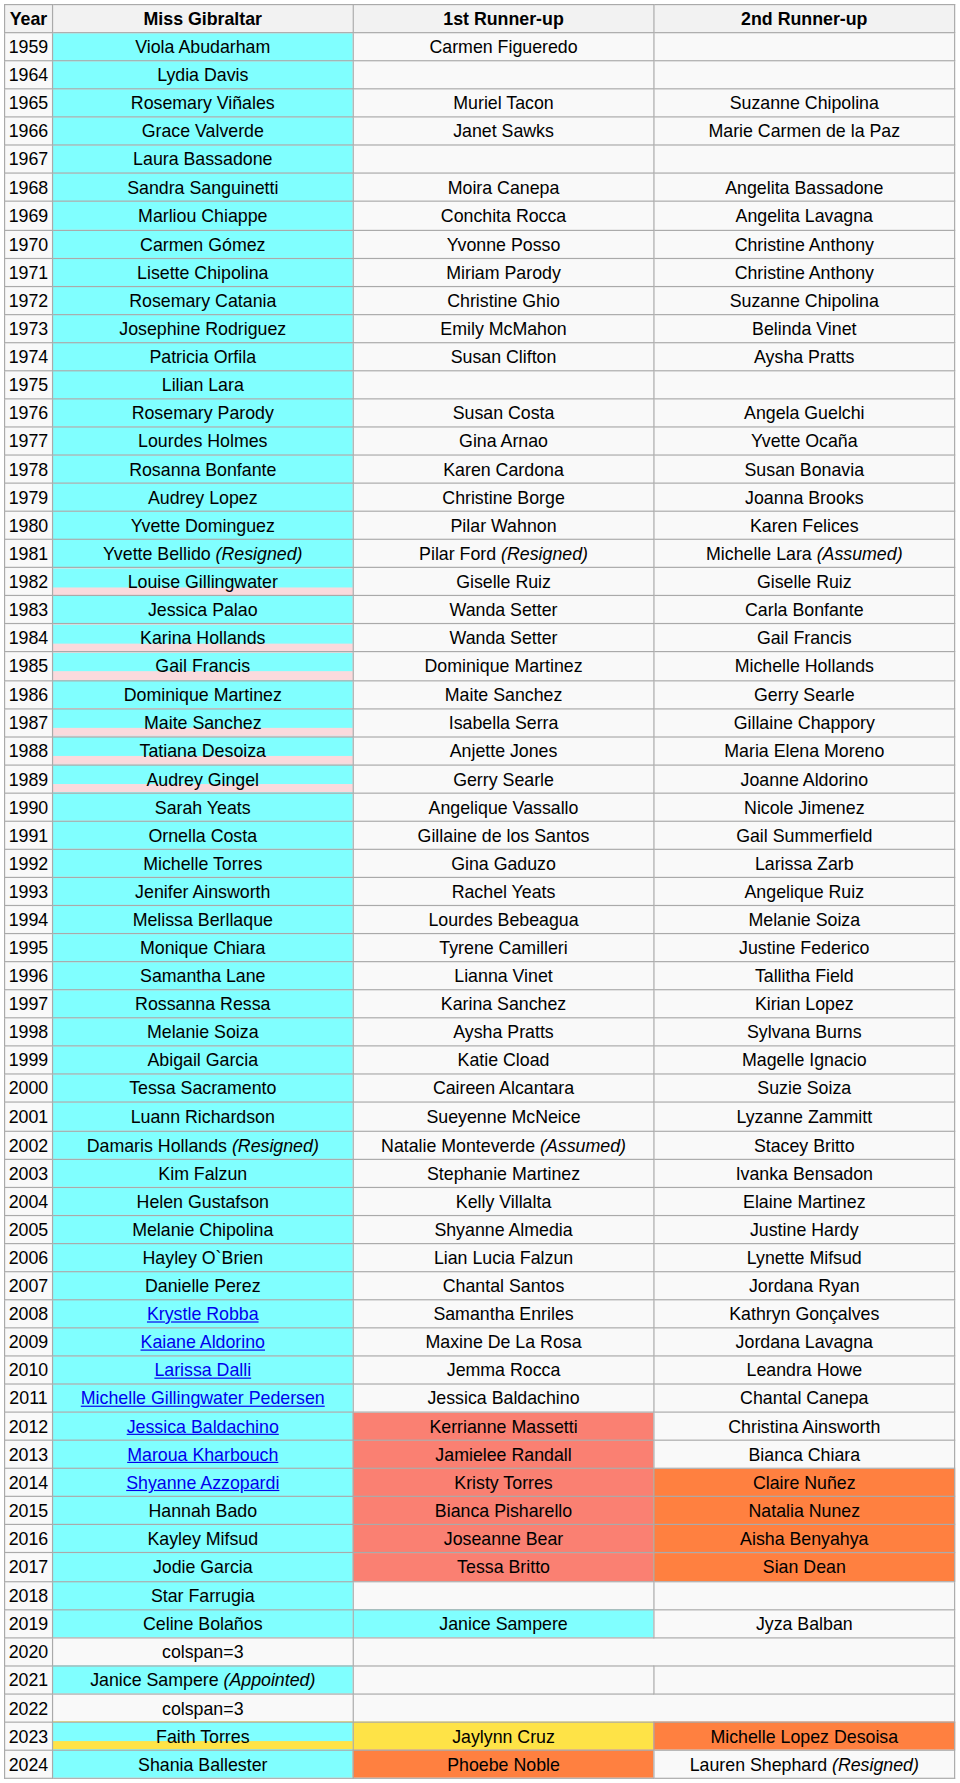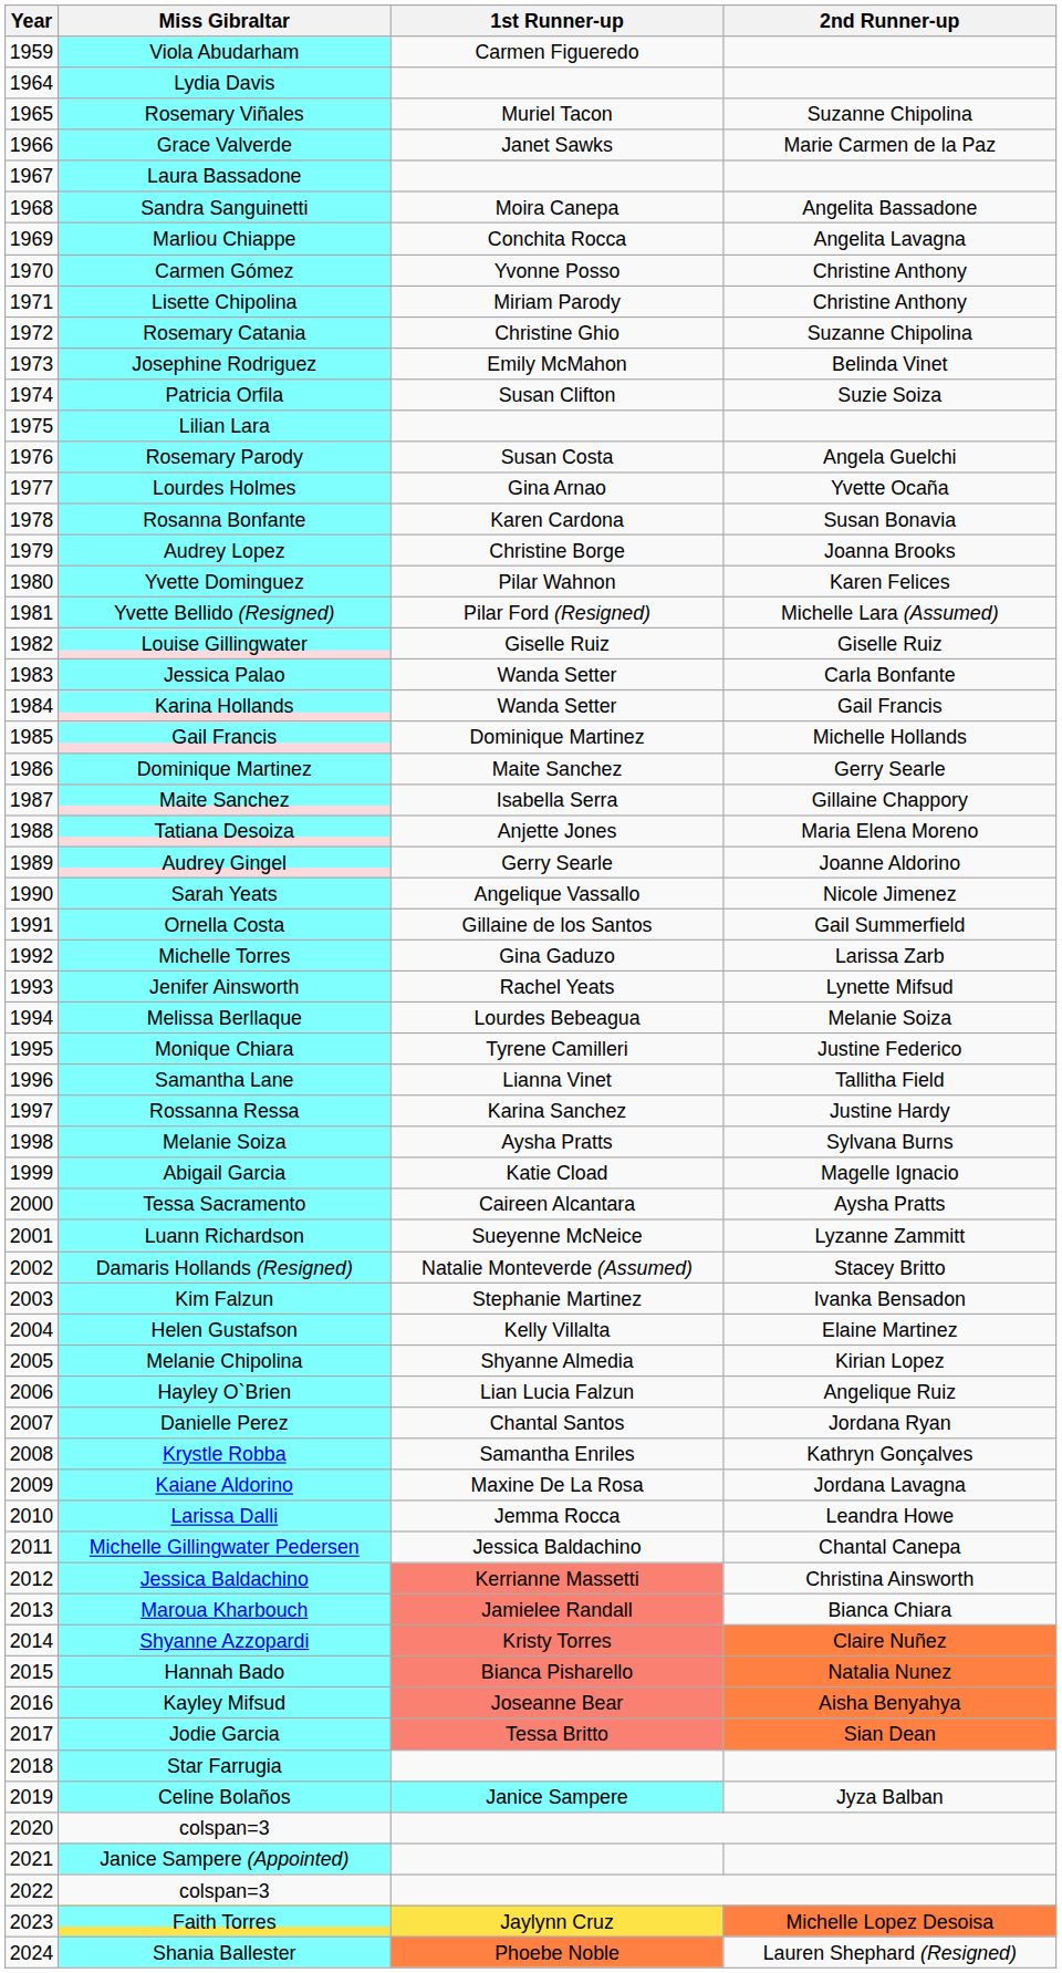Patricia Orfila | 2nd Runner-up: Aysha Pratts -> Suzie Soiza
Jenifer Ainsworth | 2nd Runner-up: Angelique Ruiz -> Lynette Mifsud
Rossanna Ressa | 2nd Runner-up: Kirian Lopez -> Justine Hardy
Tessa Sacramento | 2nd Runner-up: Suzie Soiza -> Aysha Pratts
Melanie Chipolina | 2nd Runner-up: Justine Hardy -> Kirian Lopez
Hayley O`Brien | 2nd Runner-up: Lynette Mifsud -> Angelique Ruiz
